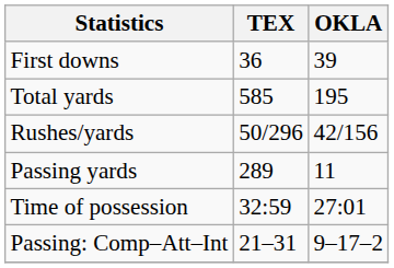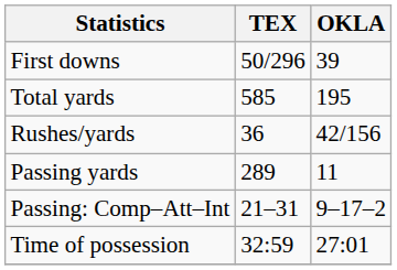First downs | TEX: 36 -> 50/296
Rushes/yards | TEX: 50/296 -> 36
rows swapped: Passing: Comp–Att–Int <-> Time of possession
